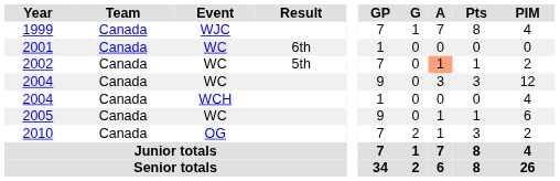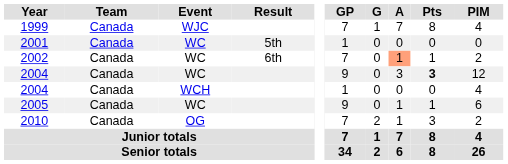2001 | Result: 6th -> 5th
2002 | Result: 5th -> 6th
2004 / WC | Pts: normal -> bold
